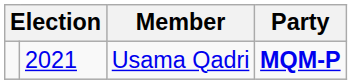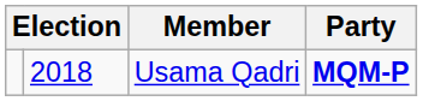Usama Qadri | column 2: 2021 -> 2018
